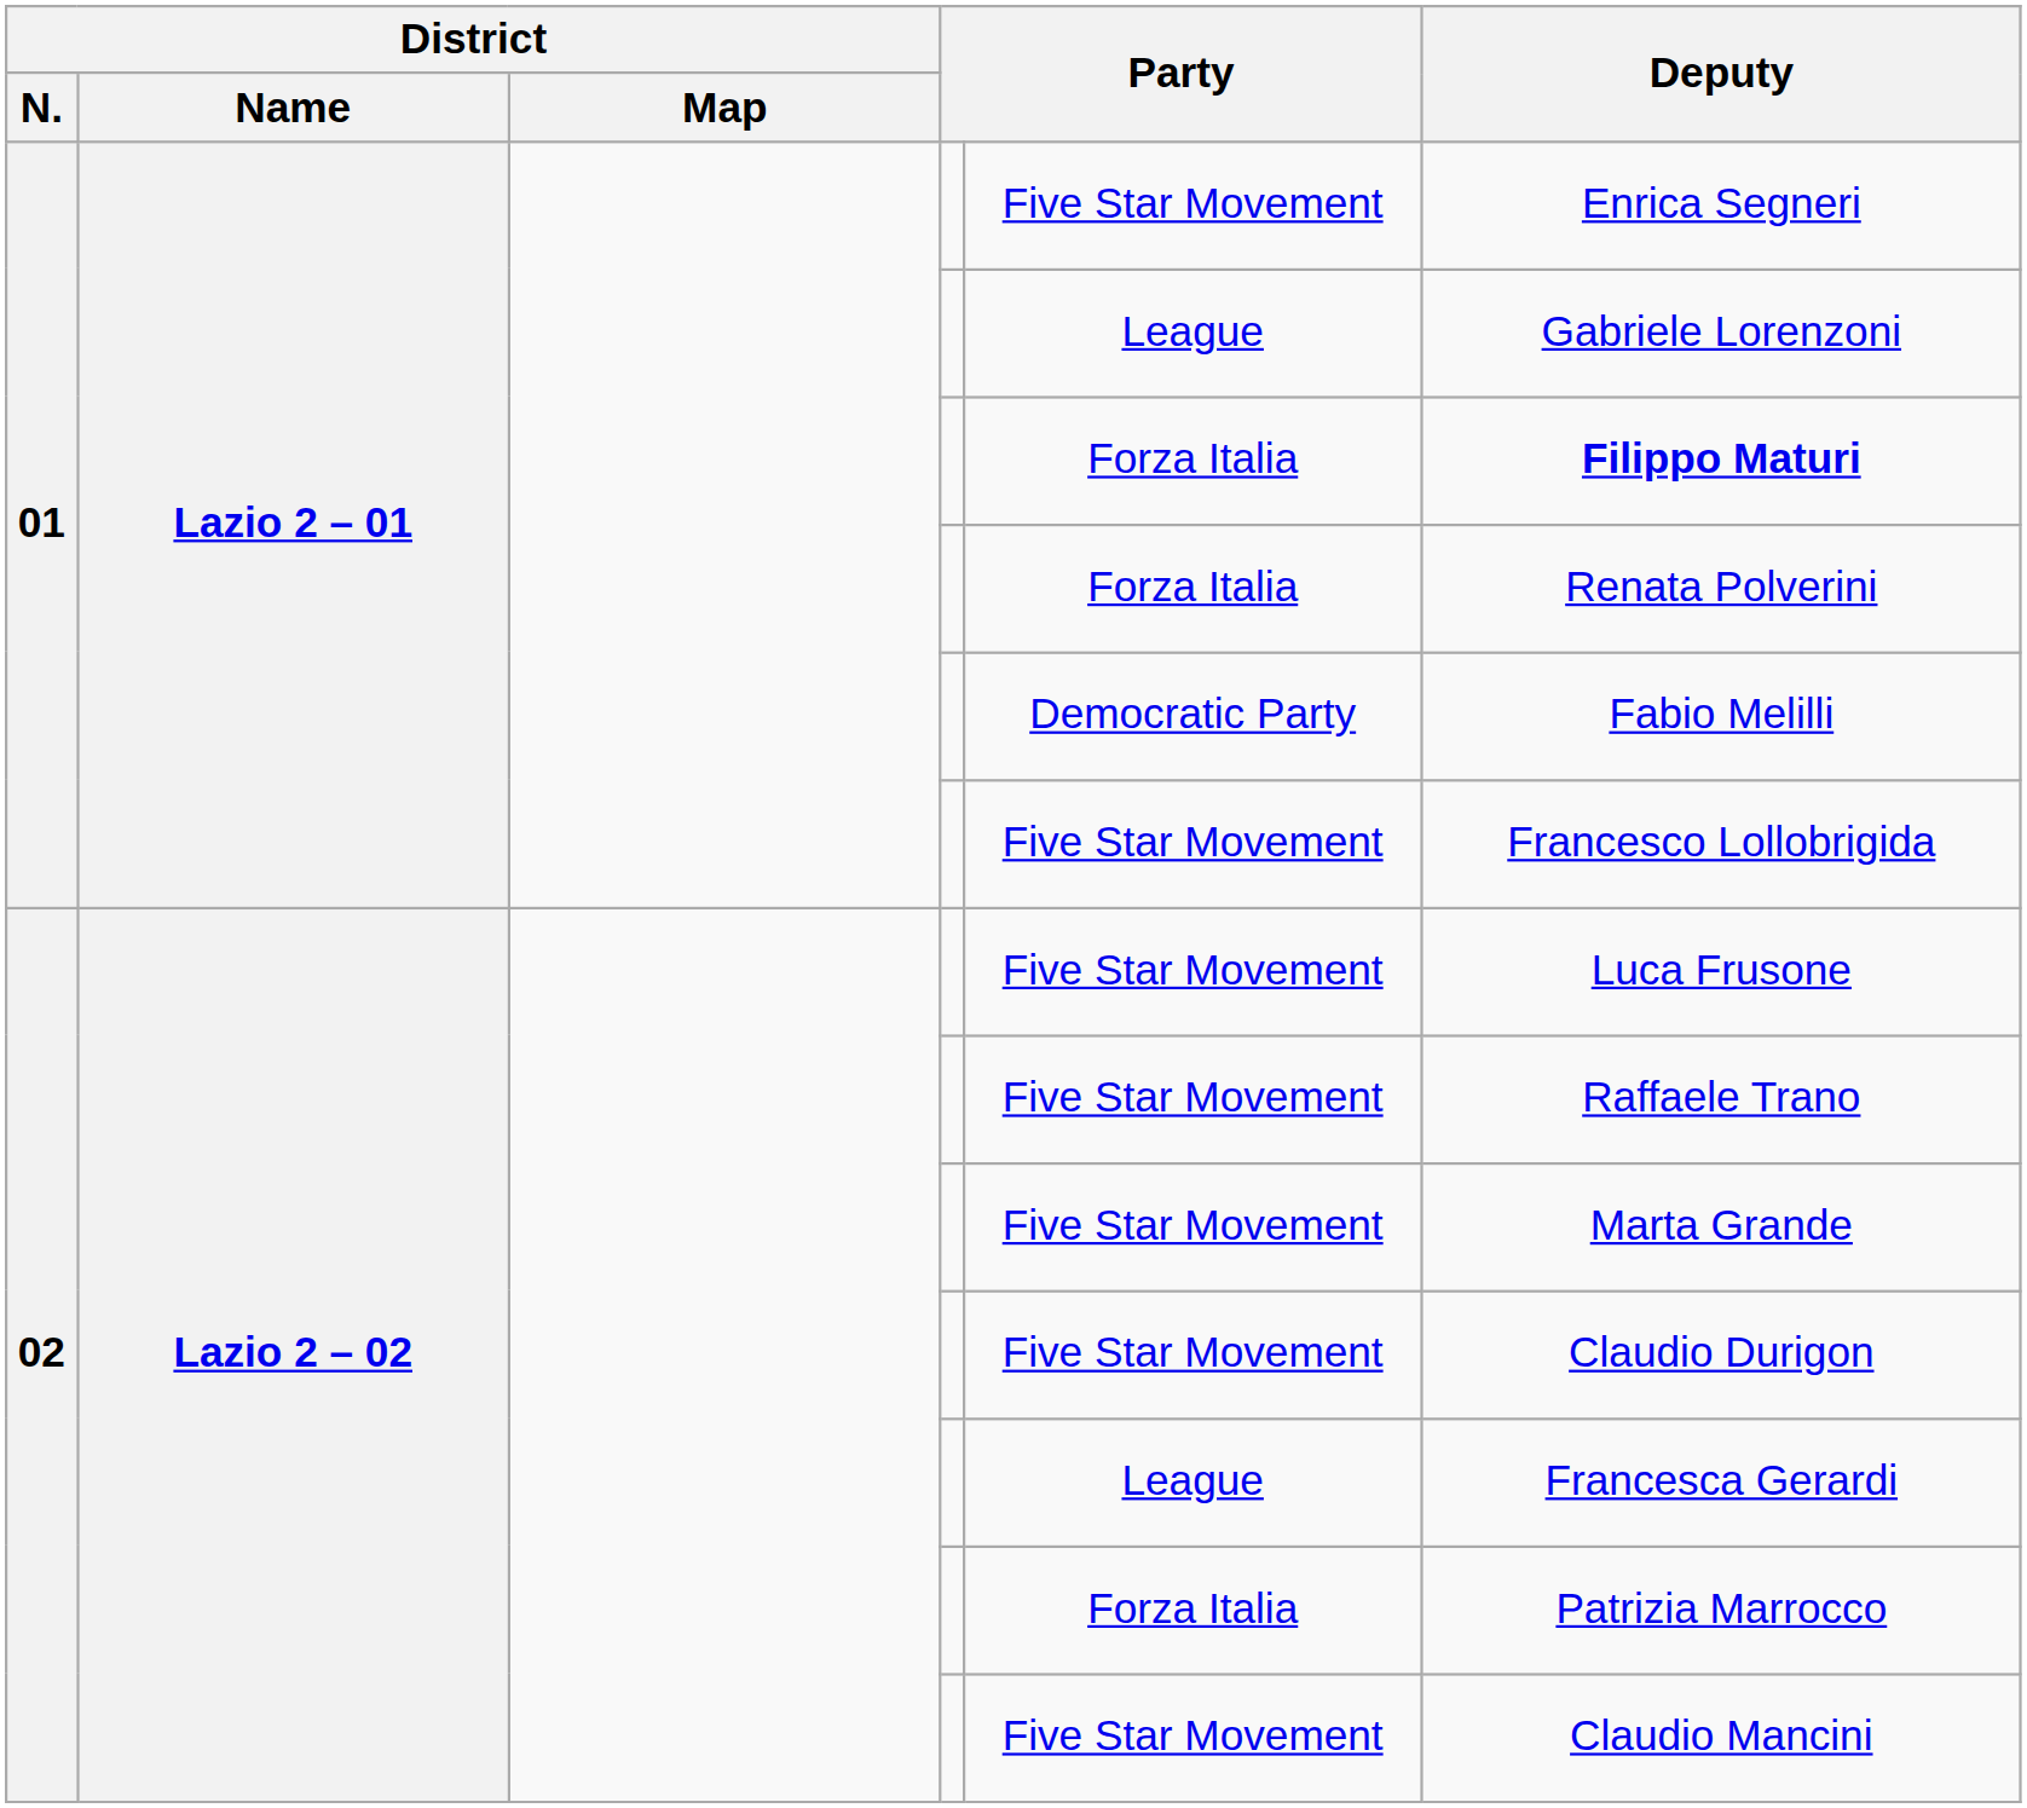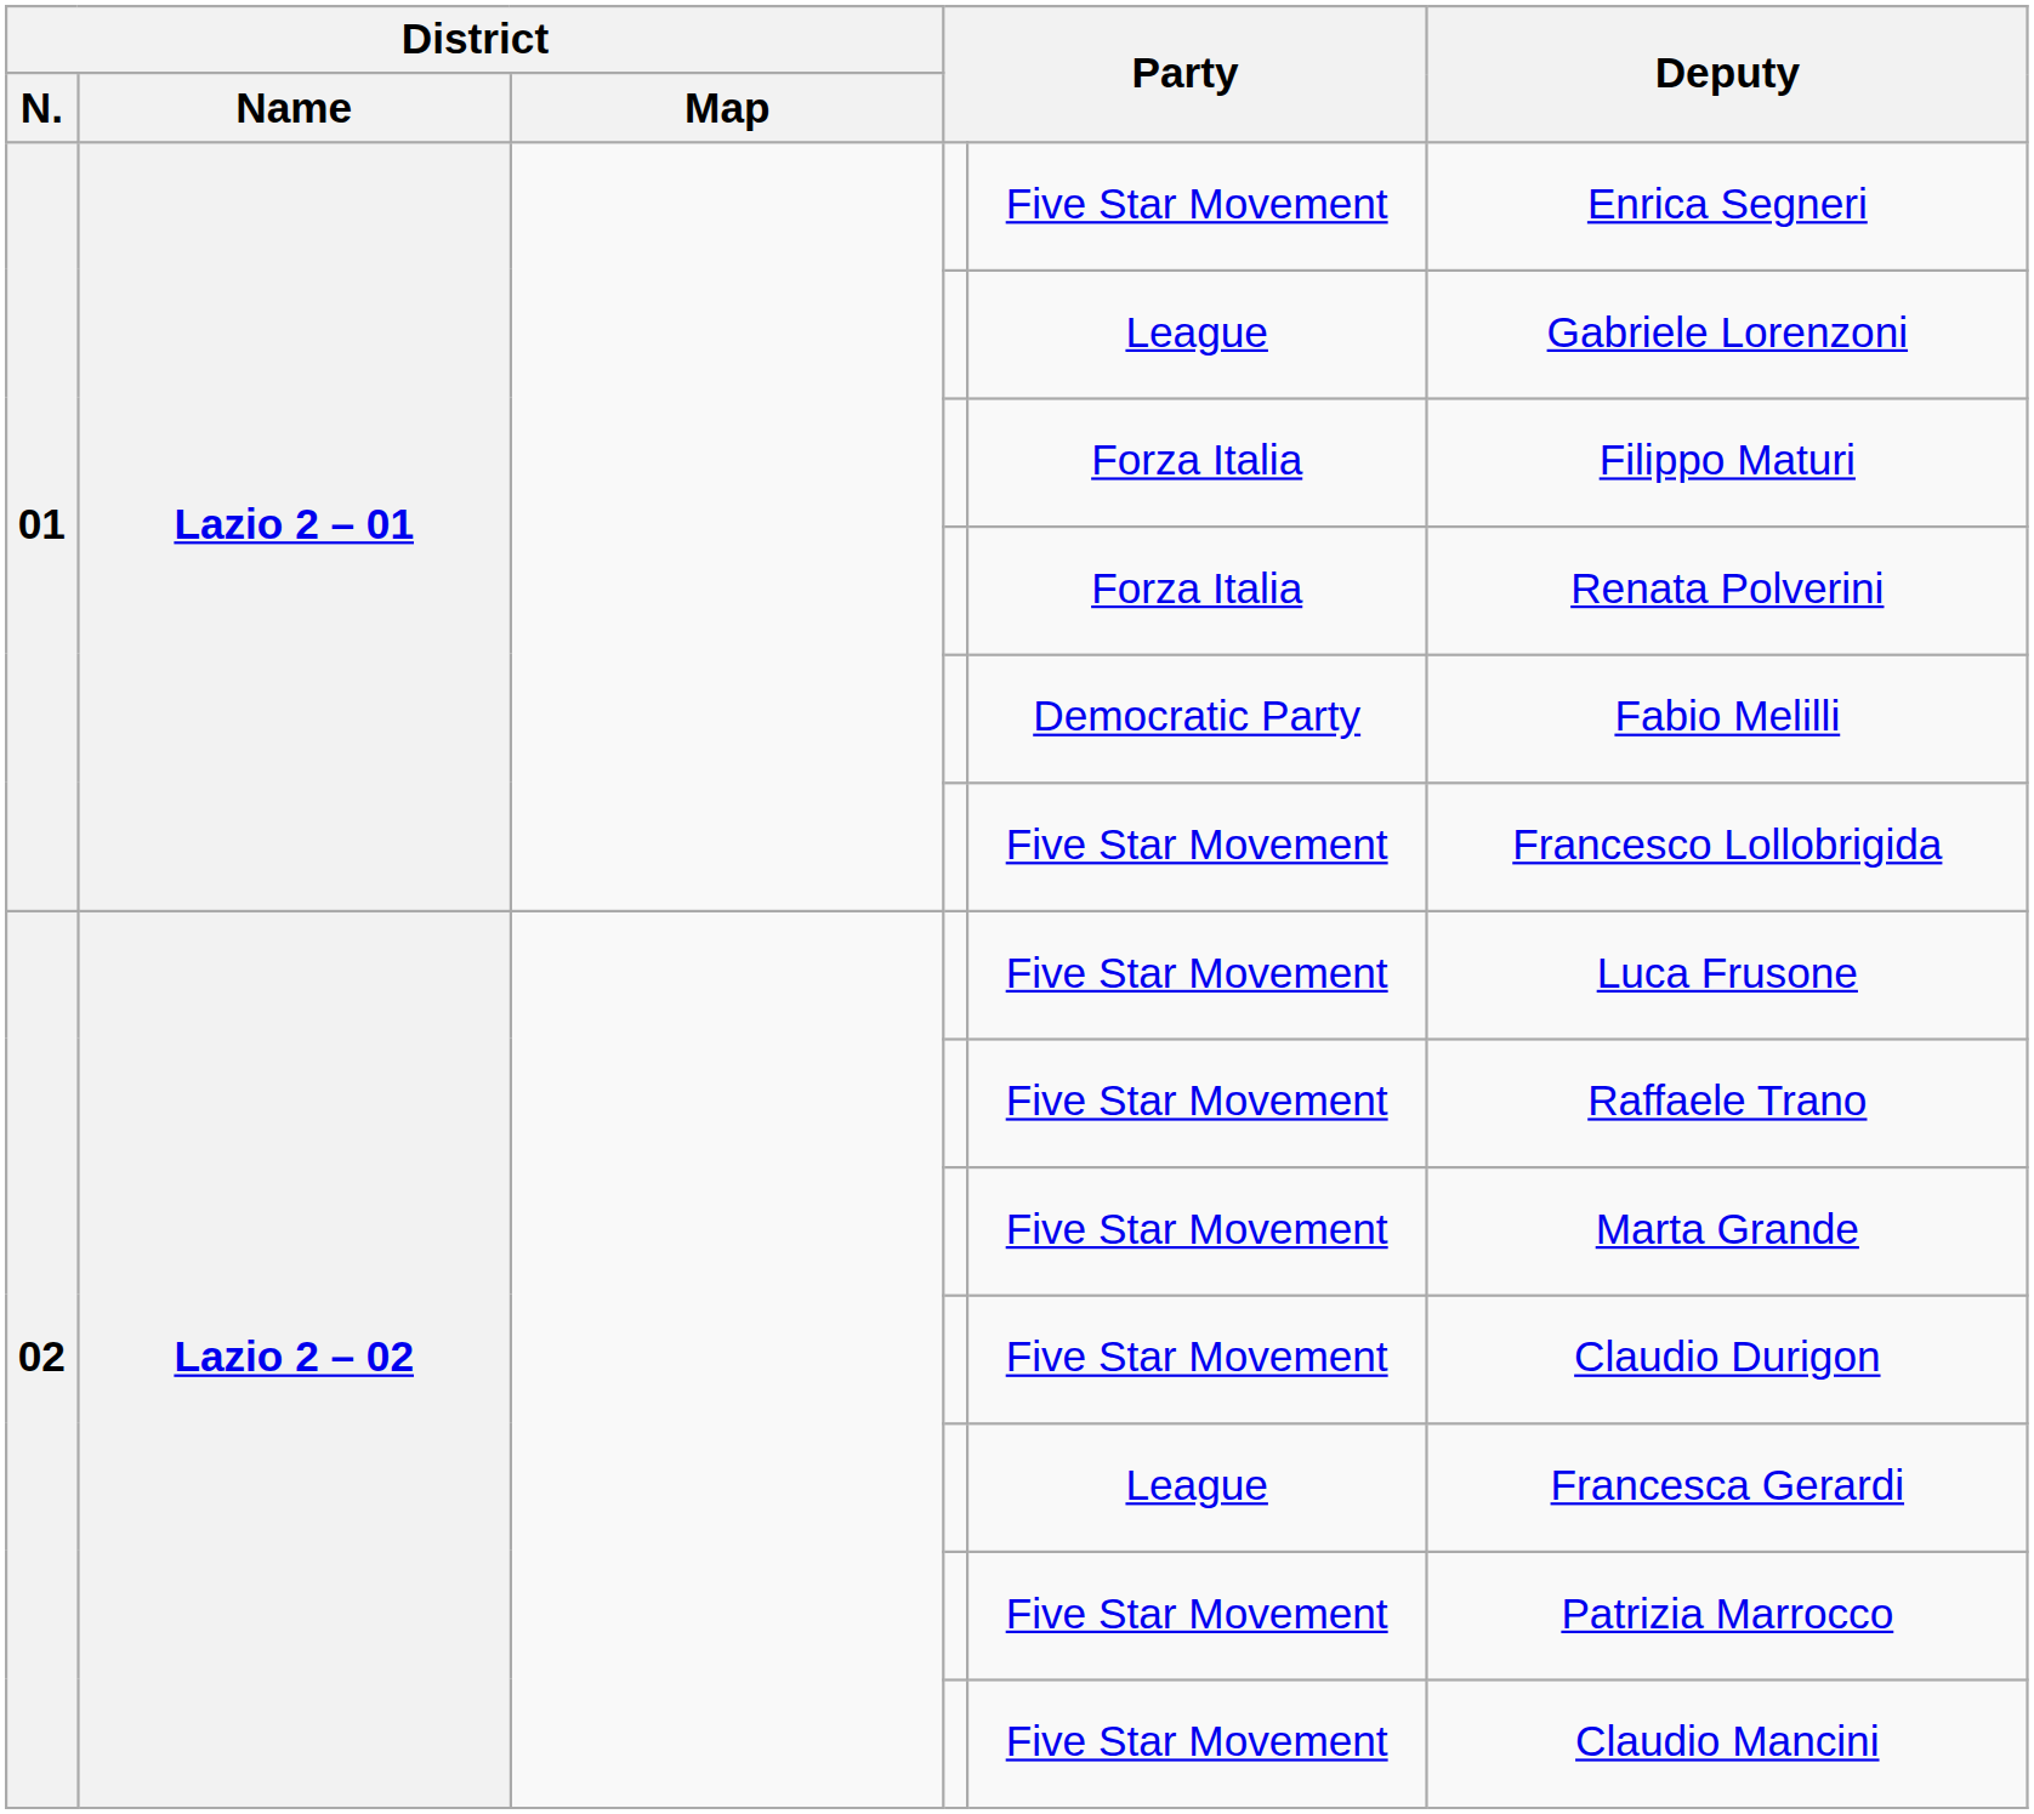row 5 | Deputy: bold -> normal
row 14 | column 5: Forza Italia -> Five Star Movement
